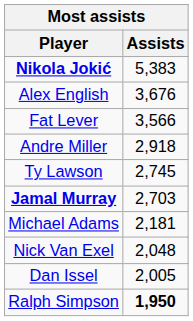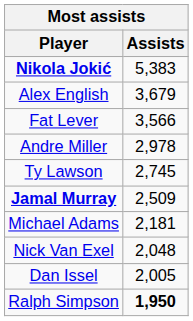Alex English | Assists: 3,676 -> 3,679
Andre Miller | Assists: 2,918 -> 2,978
Jamal Murray | Assists: 2,703 -> 2,509
